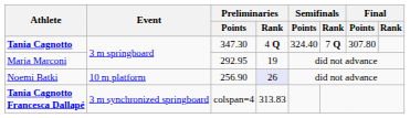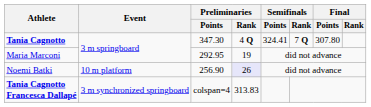Tania Cagnotto | Semifinals / Points: 324.40 -> 324.41
